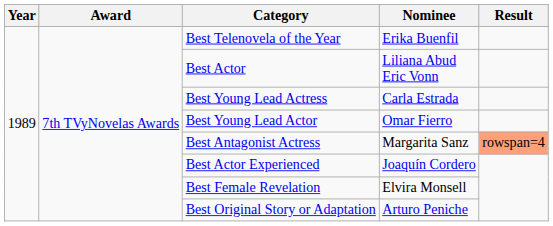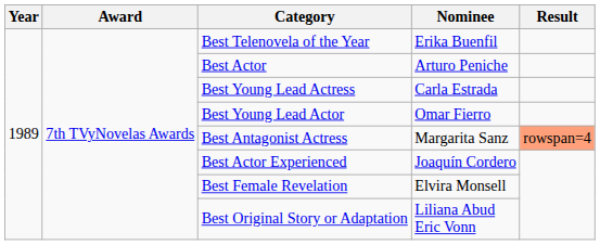Best Actor | Nominee: Liliana Abud Eric Vonn -> Arturo Peniche
Best Original Story or Adaptation | Nominee: Arturo Peniche -> Liliana Abud Eric Vonn
